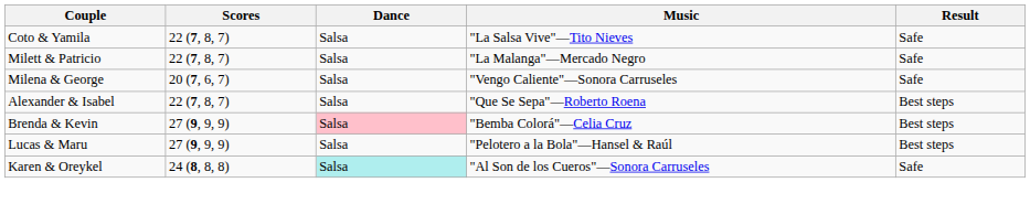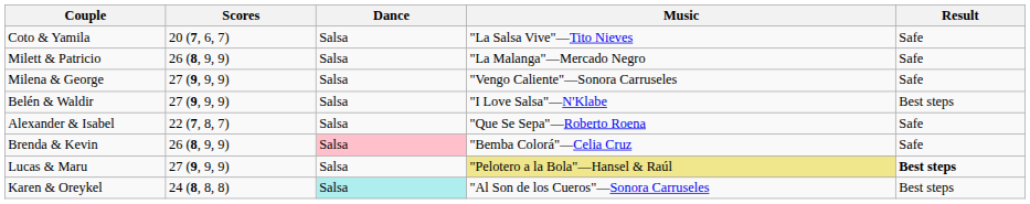Coto & Yamila | Scores: 22 (7, 8, 7) -> 20 (7, 6, 7)
Milett & Patricio | Scores: 22 (7, 8, 7) -> 26 (8, 9, 9)
Milena & George | Scores: 20 (7, 6, 7) -> 27 (9, 9, 9)
+ row: Belén & Waldir | 27 (9, 9, 9) | Salsa | "I Love Salsa"—N'Klabe | Best steps
Alexander & Isabel | Result: Best steps -> Safe
Brenda & Kevin | Scores: 27 (9, 9, 9) -> 26 (8, 9, 9)
Brenda & Kevin | Result: Best steps -> Safe
Lucas & Maru | Music: no background -> khaki background
Lucas & Maru | Result: normal -> bold
Karen & Oreykel | Result: Safe -> Best steps
